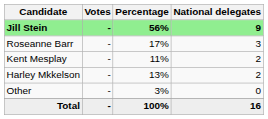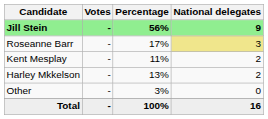Roseanne Barr | National delegates: no background -> khaki background
